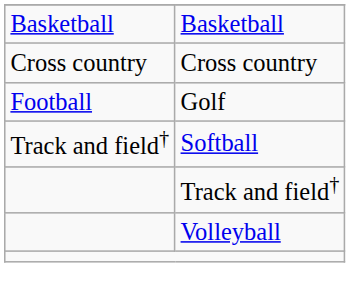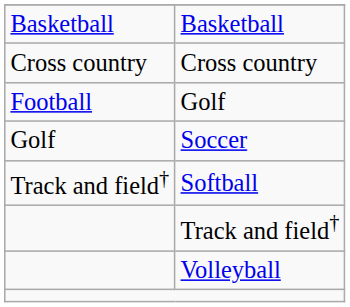+ row: Golf | Soccer
